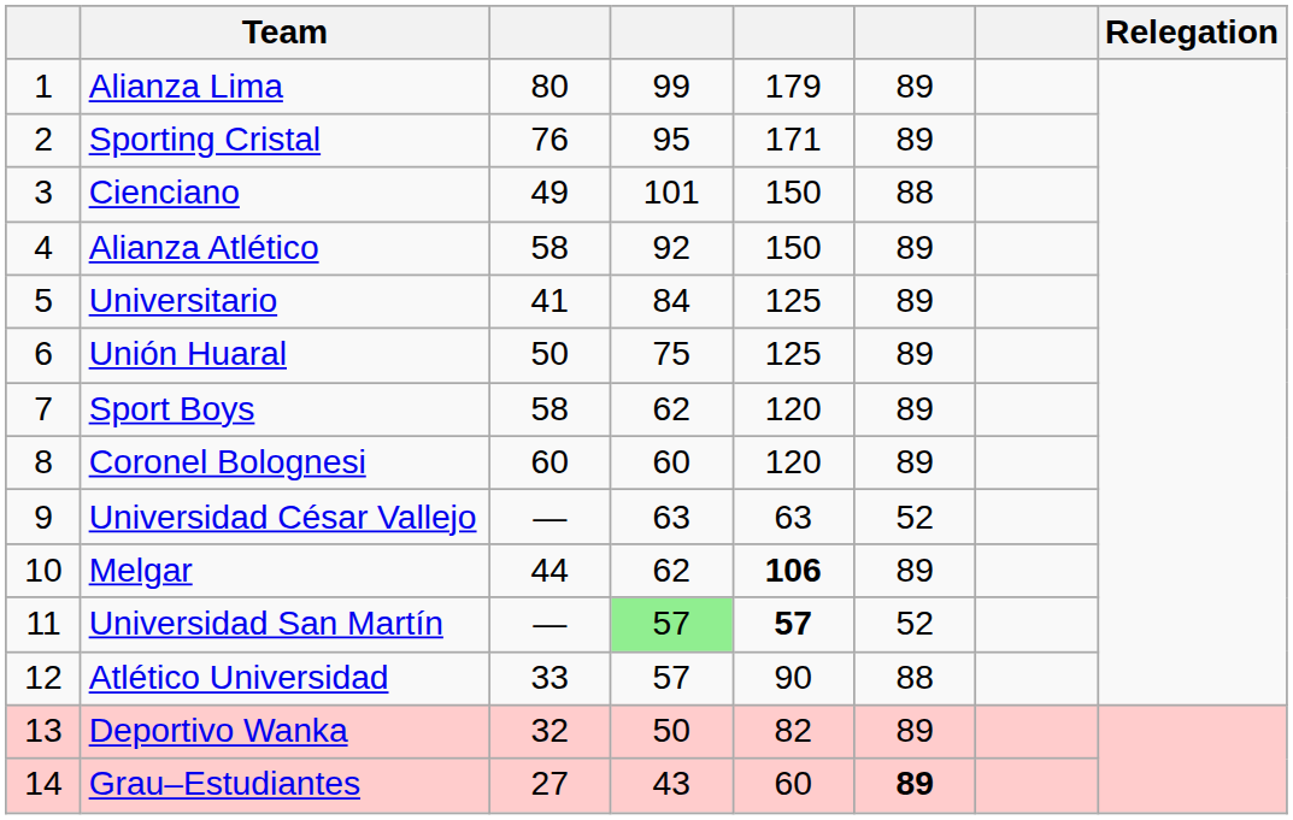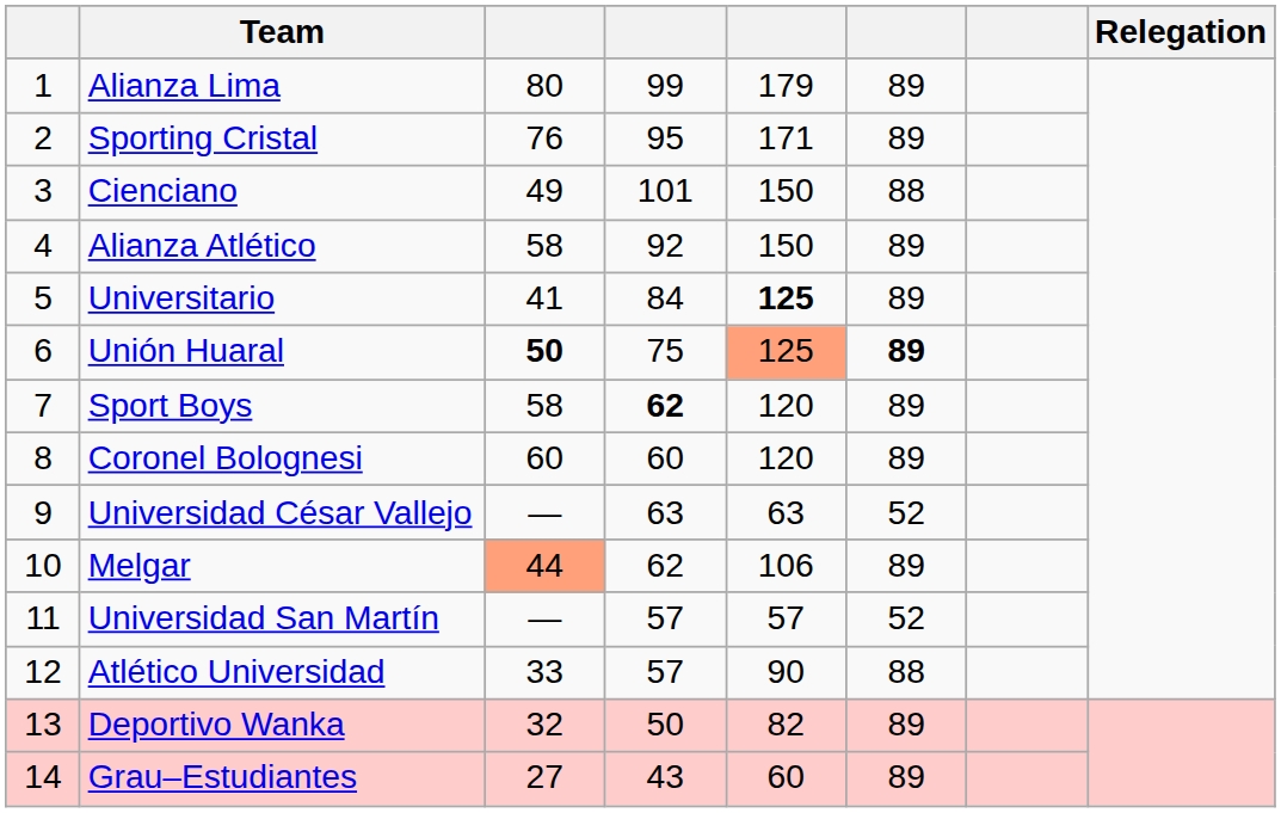Universitario | column 5: normal -> bold
Unión Huaral | column 3: normal -> bold
Unión Huaral | column 5: no background -> lightsalmon background
Unión Huaral | column 6: normal -> bold
Sport Boys | column 4: normal -> bold
Melgar | column 3: no background -> lightsalmon background
Melgar | column 5: bold -> normal
Universidad San Martín | column 4: lightgreen background -> no background
Universidad San Martín | column 5: bold -> normal
Grau–Estudiantes | column 6: bold -> normal
